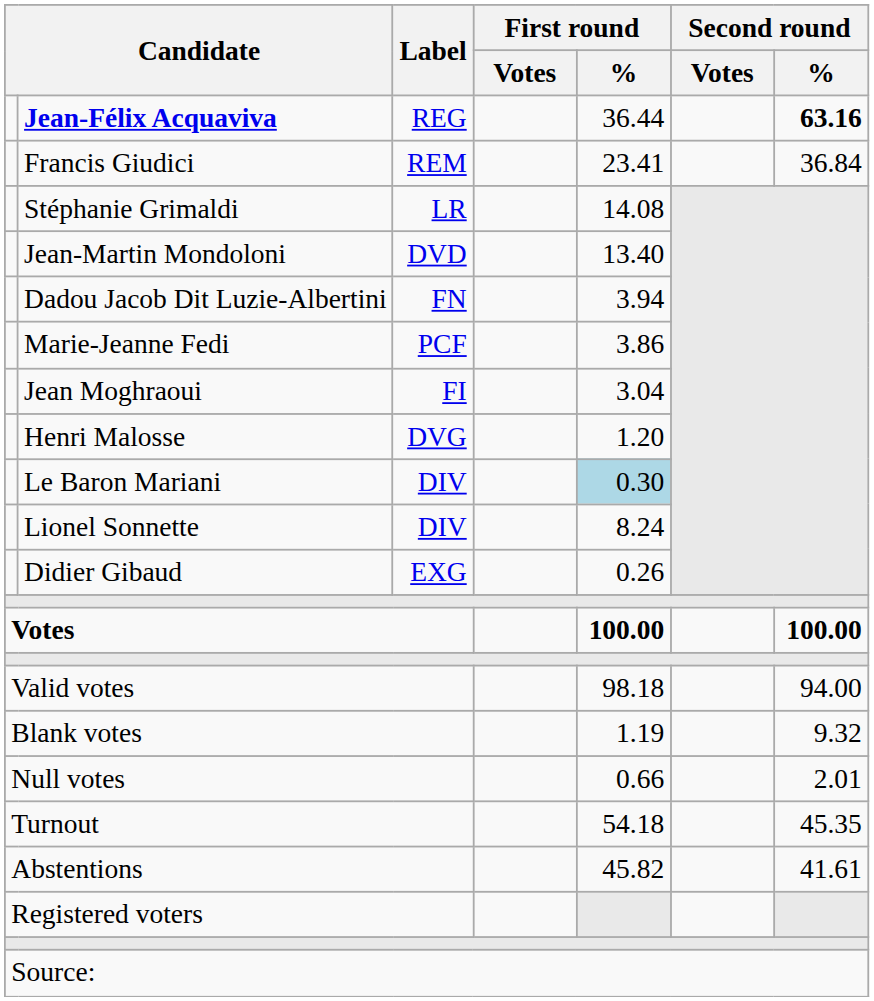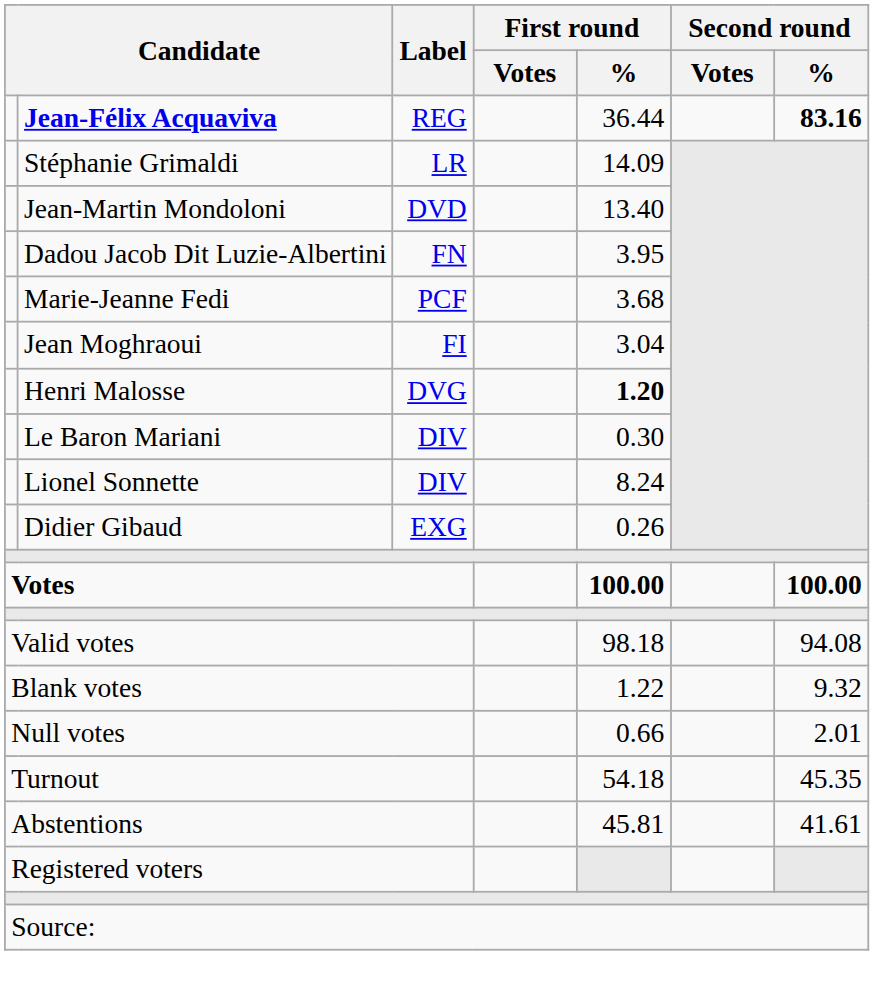Jean-Félix Acquaviva | Second round / %: 63.16 -> 83.16
- row: Francis Giudici | REM | 23.41 | 36.84
Stéphanie Grimaldi | First round / %: 14.08 -> 14.09
Dadou Jacob Dit Luzie-Albertini | First round / %: 3.94 -> 3.95
Marie-Jeanne Fedi | First round / %: 3.86 -> 3.68
Henri Malosse | First round / %: normal -> bold
Le Baron Mariani | First round / %: lightblue background -> no background
Valid votes | Second round / %: 94.00 -> 94.08
Blank votes | First round / %: 1.19 -> 1.22
Abstentions | First round / %: 45.82 -> 45.81
